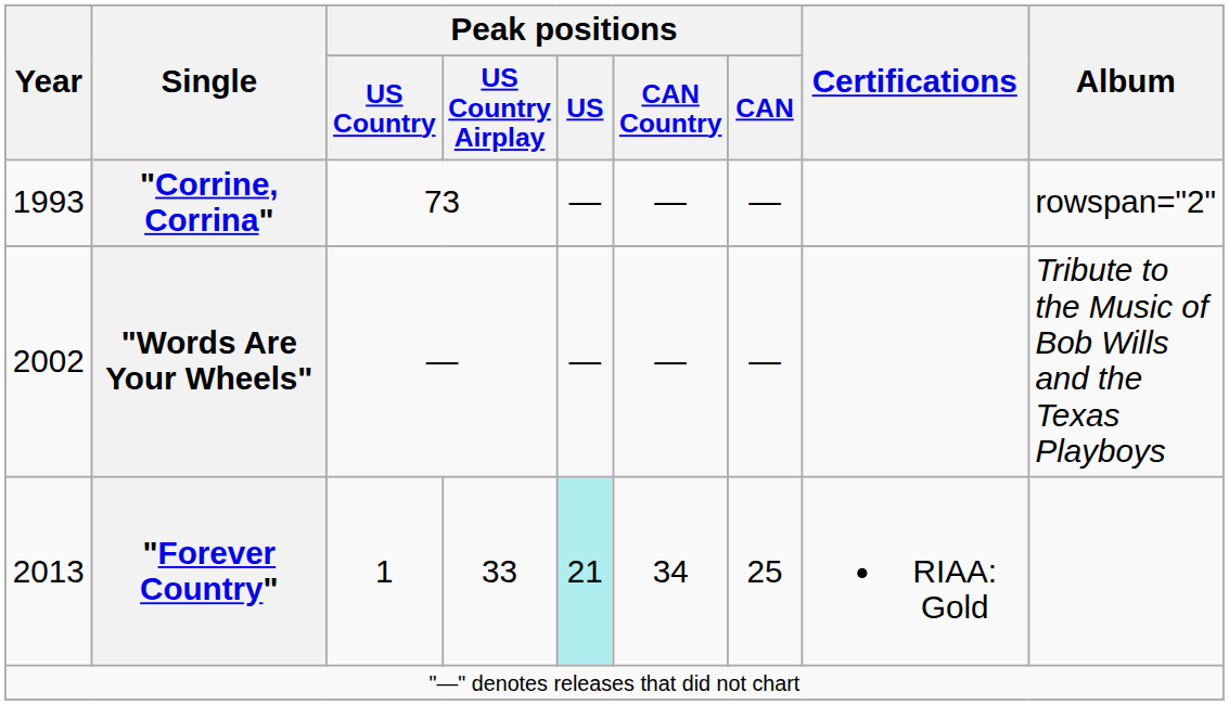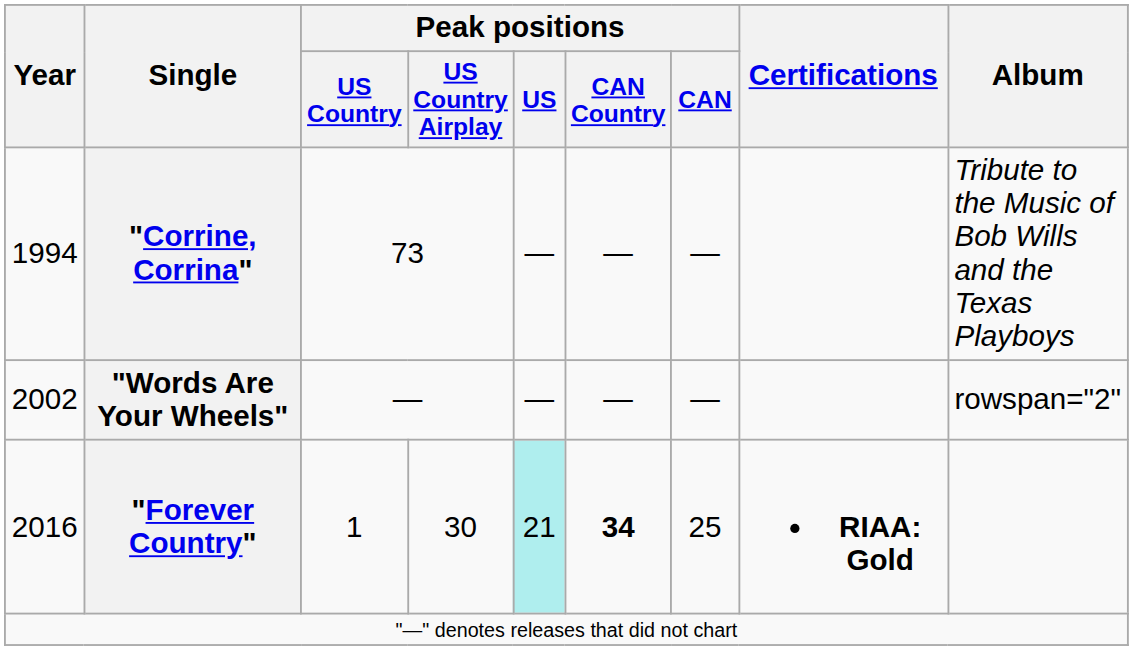"Corrine, Corrina" | Year: 1993 -> 1994
"Corrine, Corrina" | Album: rowspan="2" -> Tribute to the Music of Bob Wills and the Texas Playboys
"Words Are Your Wheels" | Album: Tribute to the Music of Bob Wills and the Texas Playboys -> rowspan="2"
"Forever Country" | Year: 2013 -> 2016
"Forever Country" | Peak positions / US Country Airplay: 33 -> 30
"Forever Country" | Peak positions / CAN Country: normal -> bold
"Forever Country" | Certifications: normal -> bold
